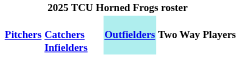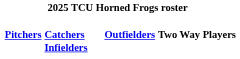Pitchers | column 3: paleturquoise background -> no background
